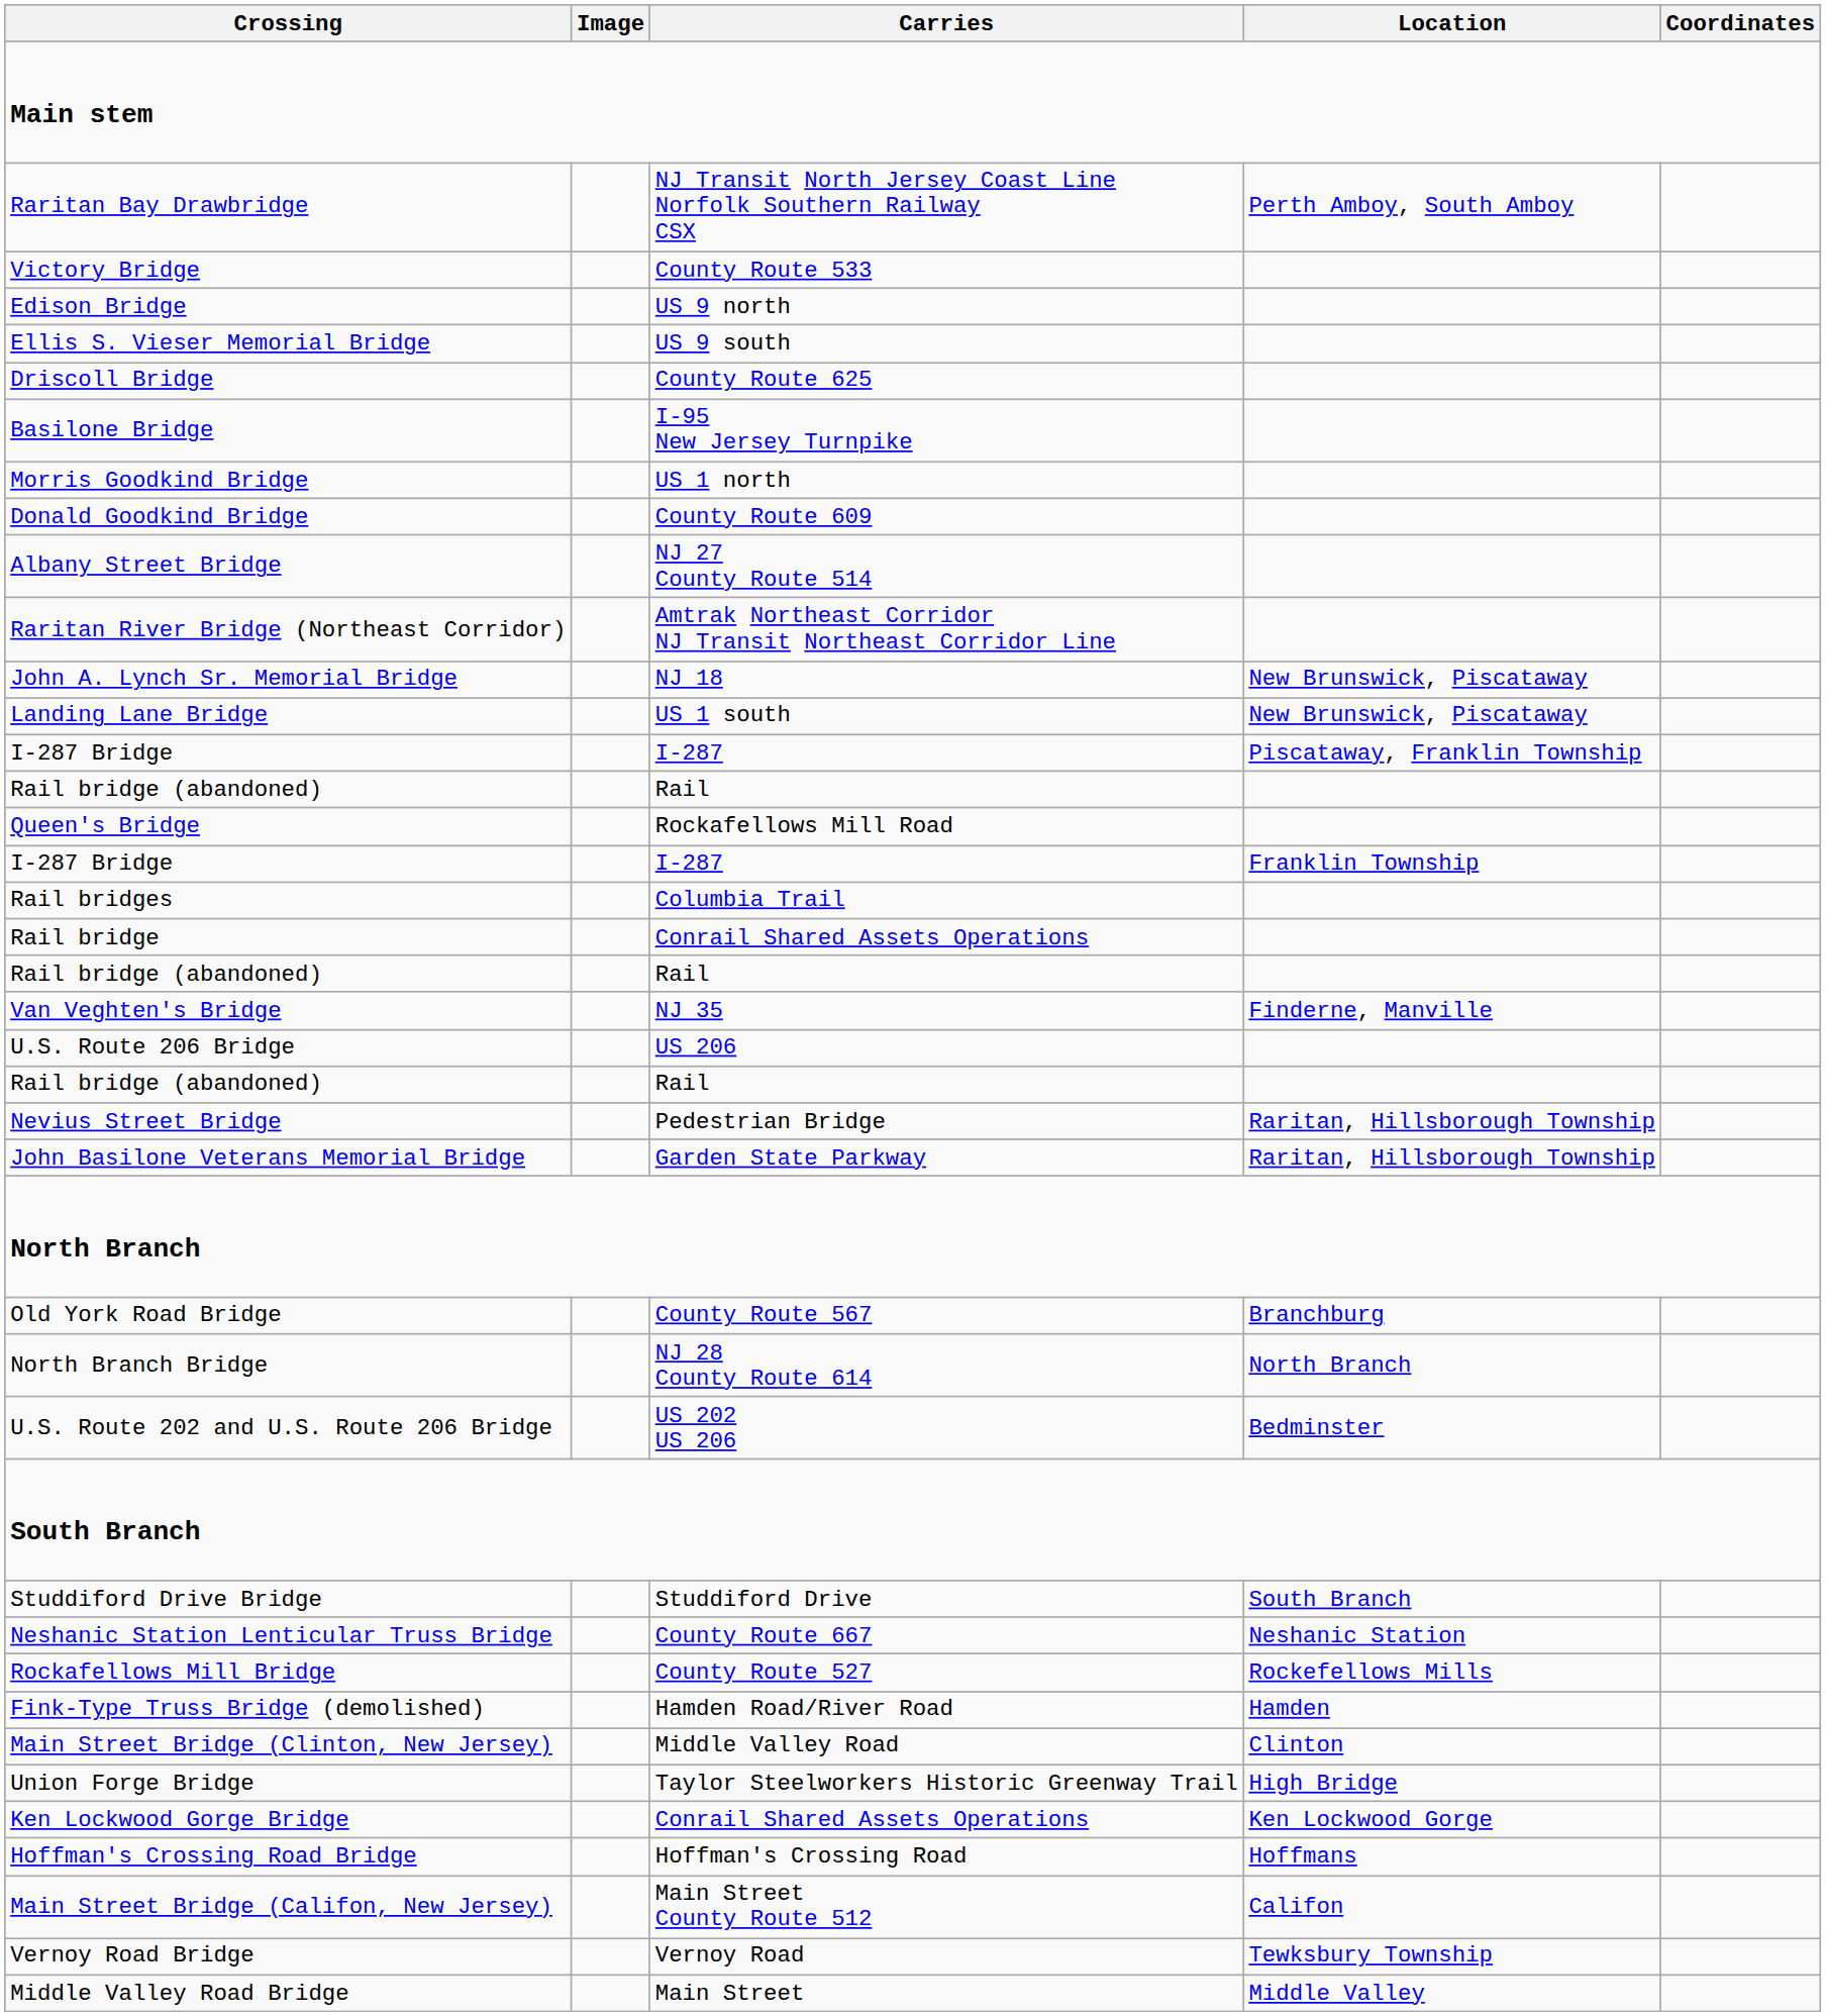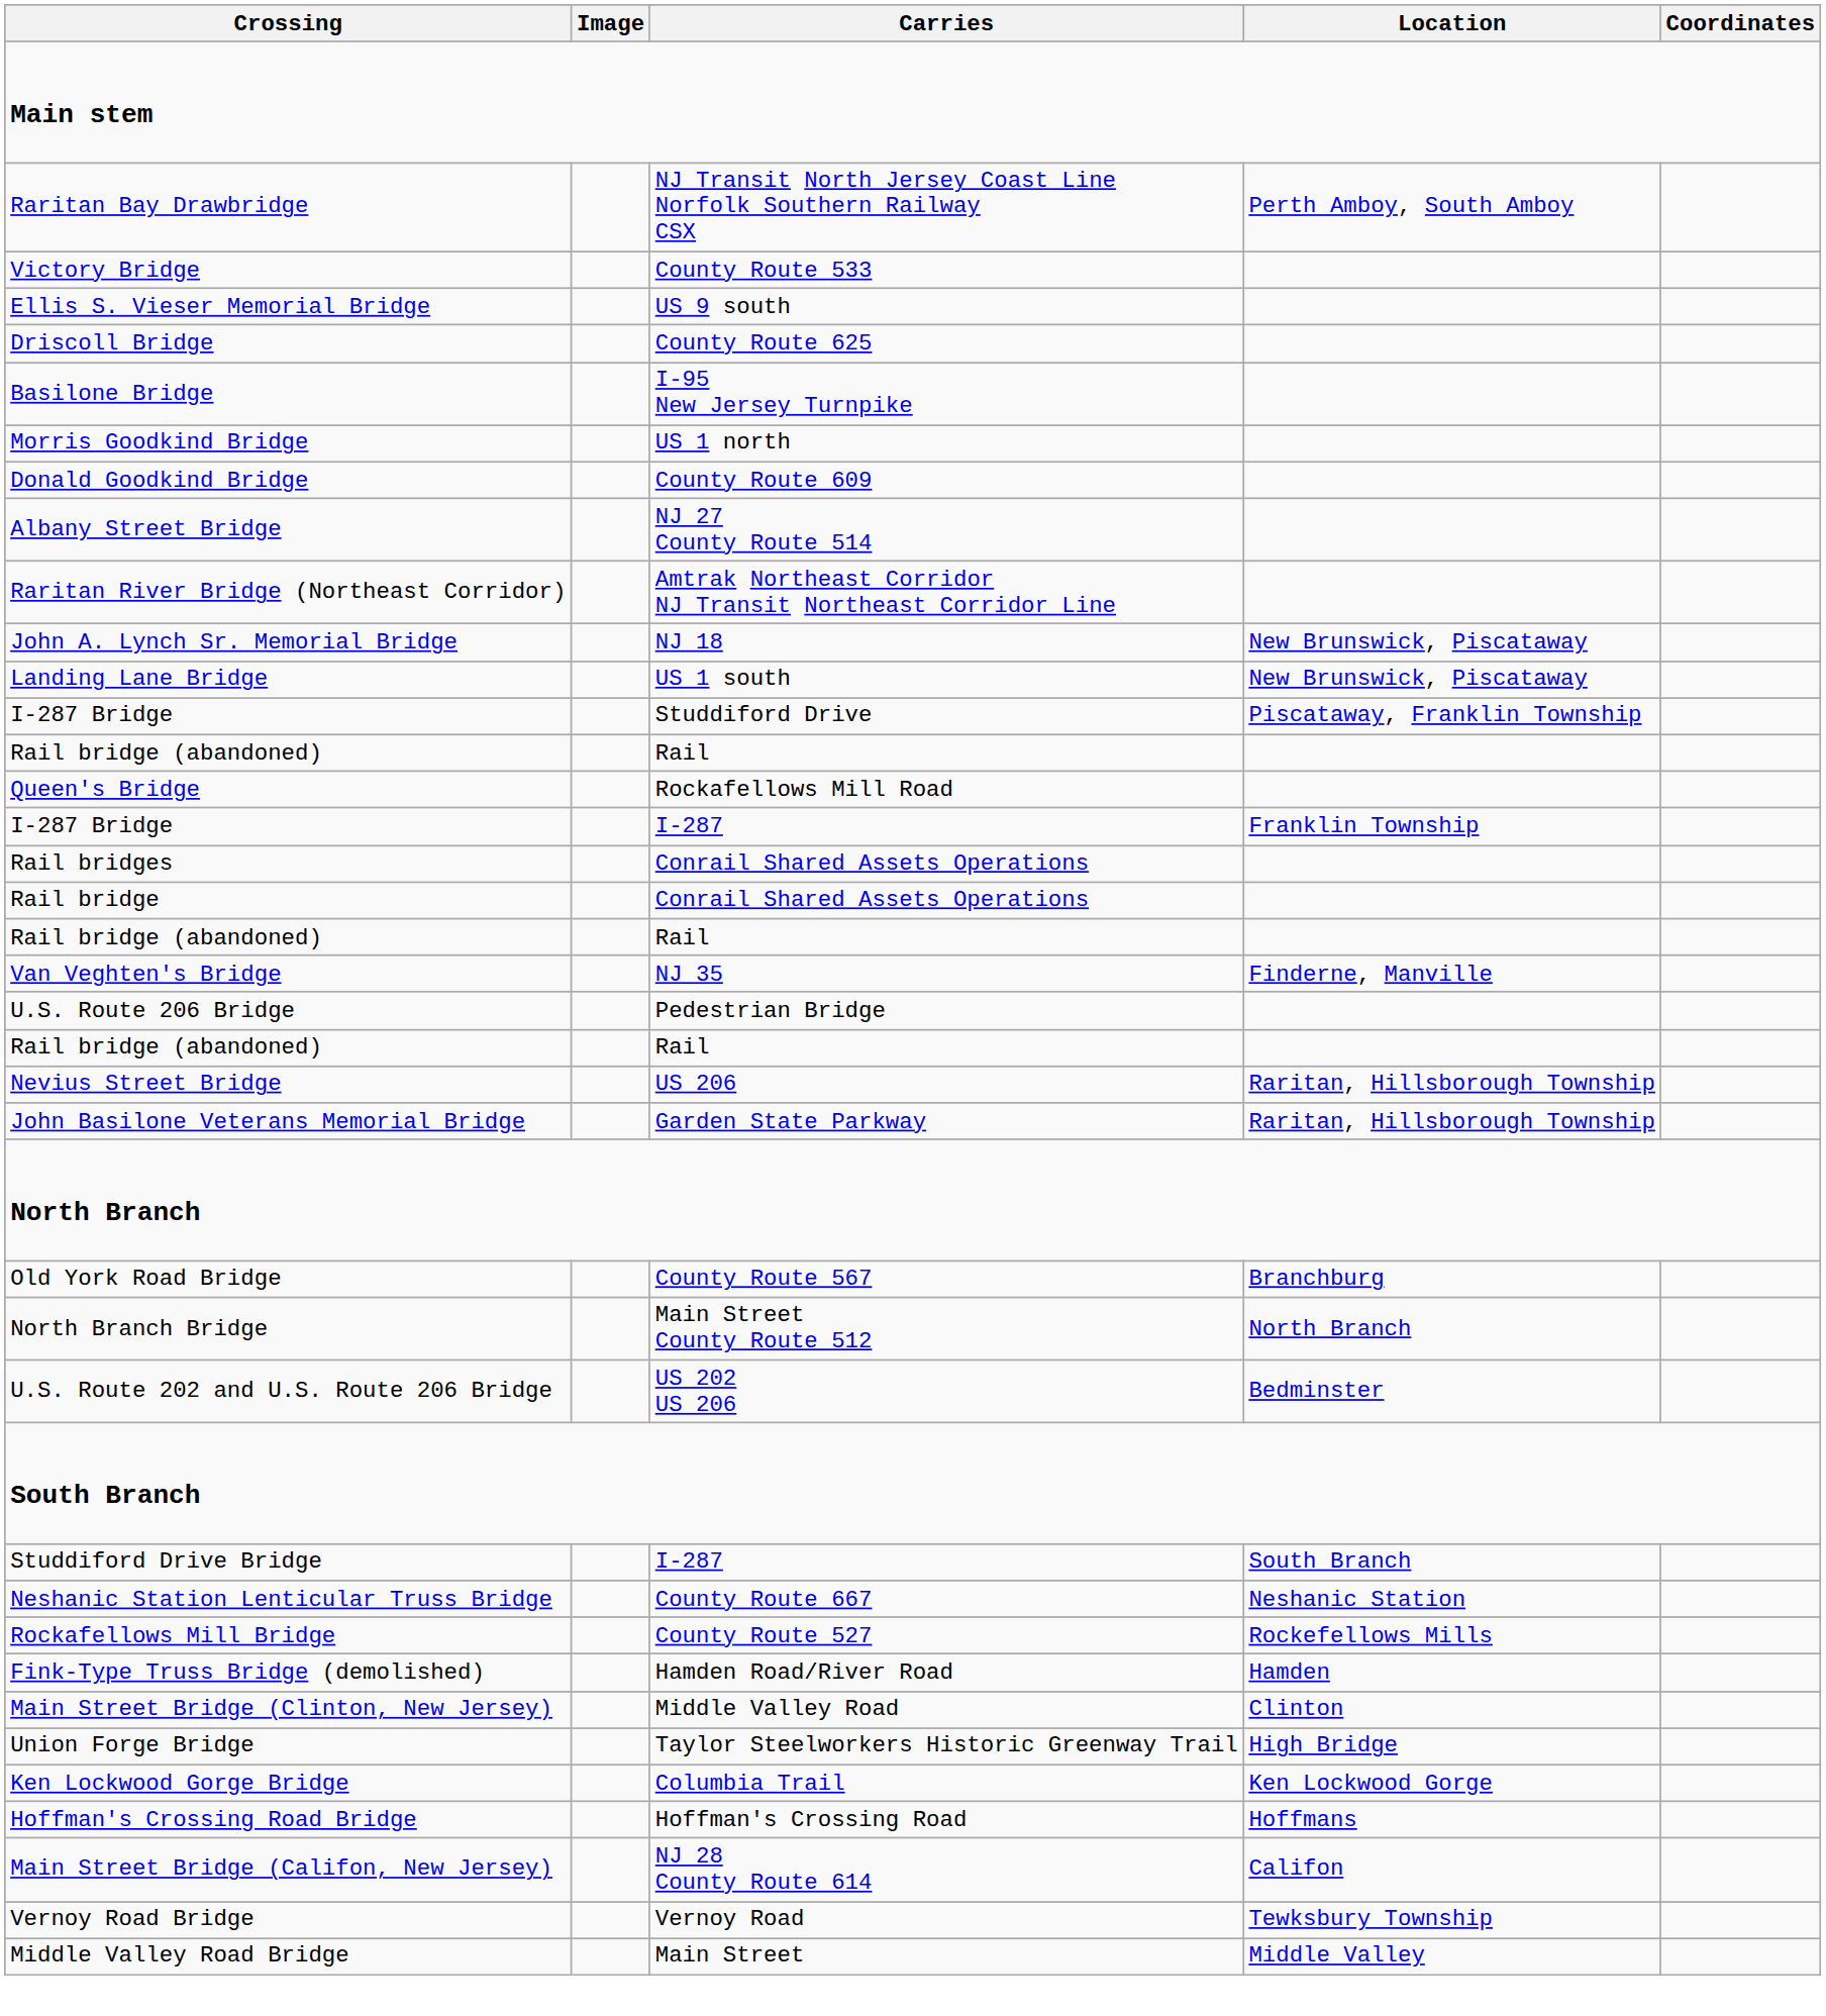- row: Edison Bridge | US 9 north
I-287 Bridge / Piscataway, Franklin Township | Carries: I-287 -> Studdiford Drive
Rail bridges | Carries: Columbia Trail -> Conrail Shared Assets Operations
U.S. Route 206 Bridge | Carries: US 206 -> Pedestrian Bridge
Nevius Street Bridge | Carries: Pedestrian Bridge -> US 206
North Branch Bridge | Carries: NJ 28 County Route 614 -> Main Street County Route 512
Studdiford Drive Bridge | Carries: Studdiford Drive -> I-287
Ken Lockwood Gorge Bridge | Carries: Conrail Shared Assets Operations -> Columbia Trail
Main Street Bridge (Califon, New Jersey) | Carries: Main Street County Route 512 -> NJ 28 County Route 614
